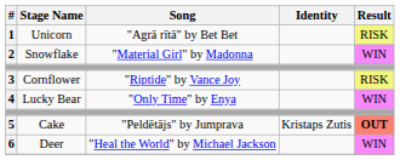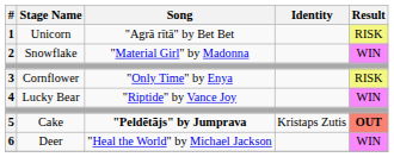3 | Song: "Riptide" by Vance Joy -> "Only Time" by Enya
4 | Song: "Only Time" by Enya -> "Riptide" by Vance Joy
5 | Song: normal -> bold
